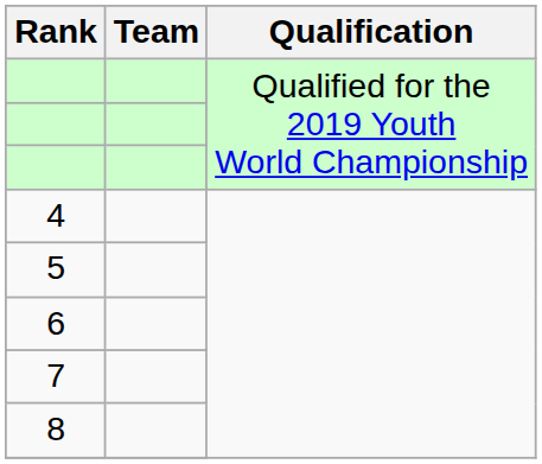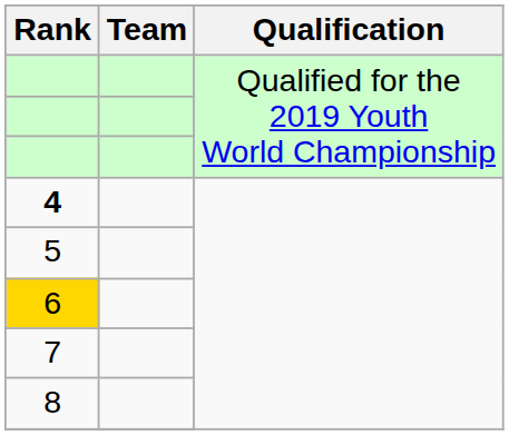4 | Rank: normal -> bold
6 | Rank: no background -> gold background
